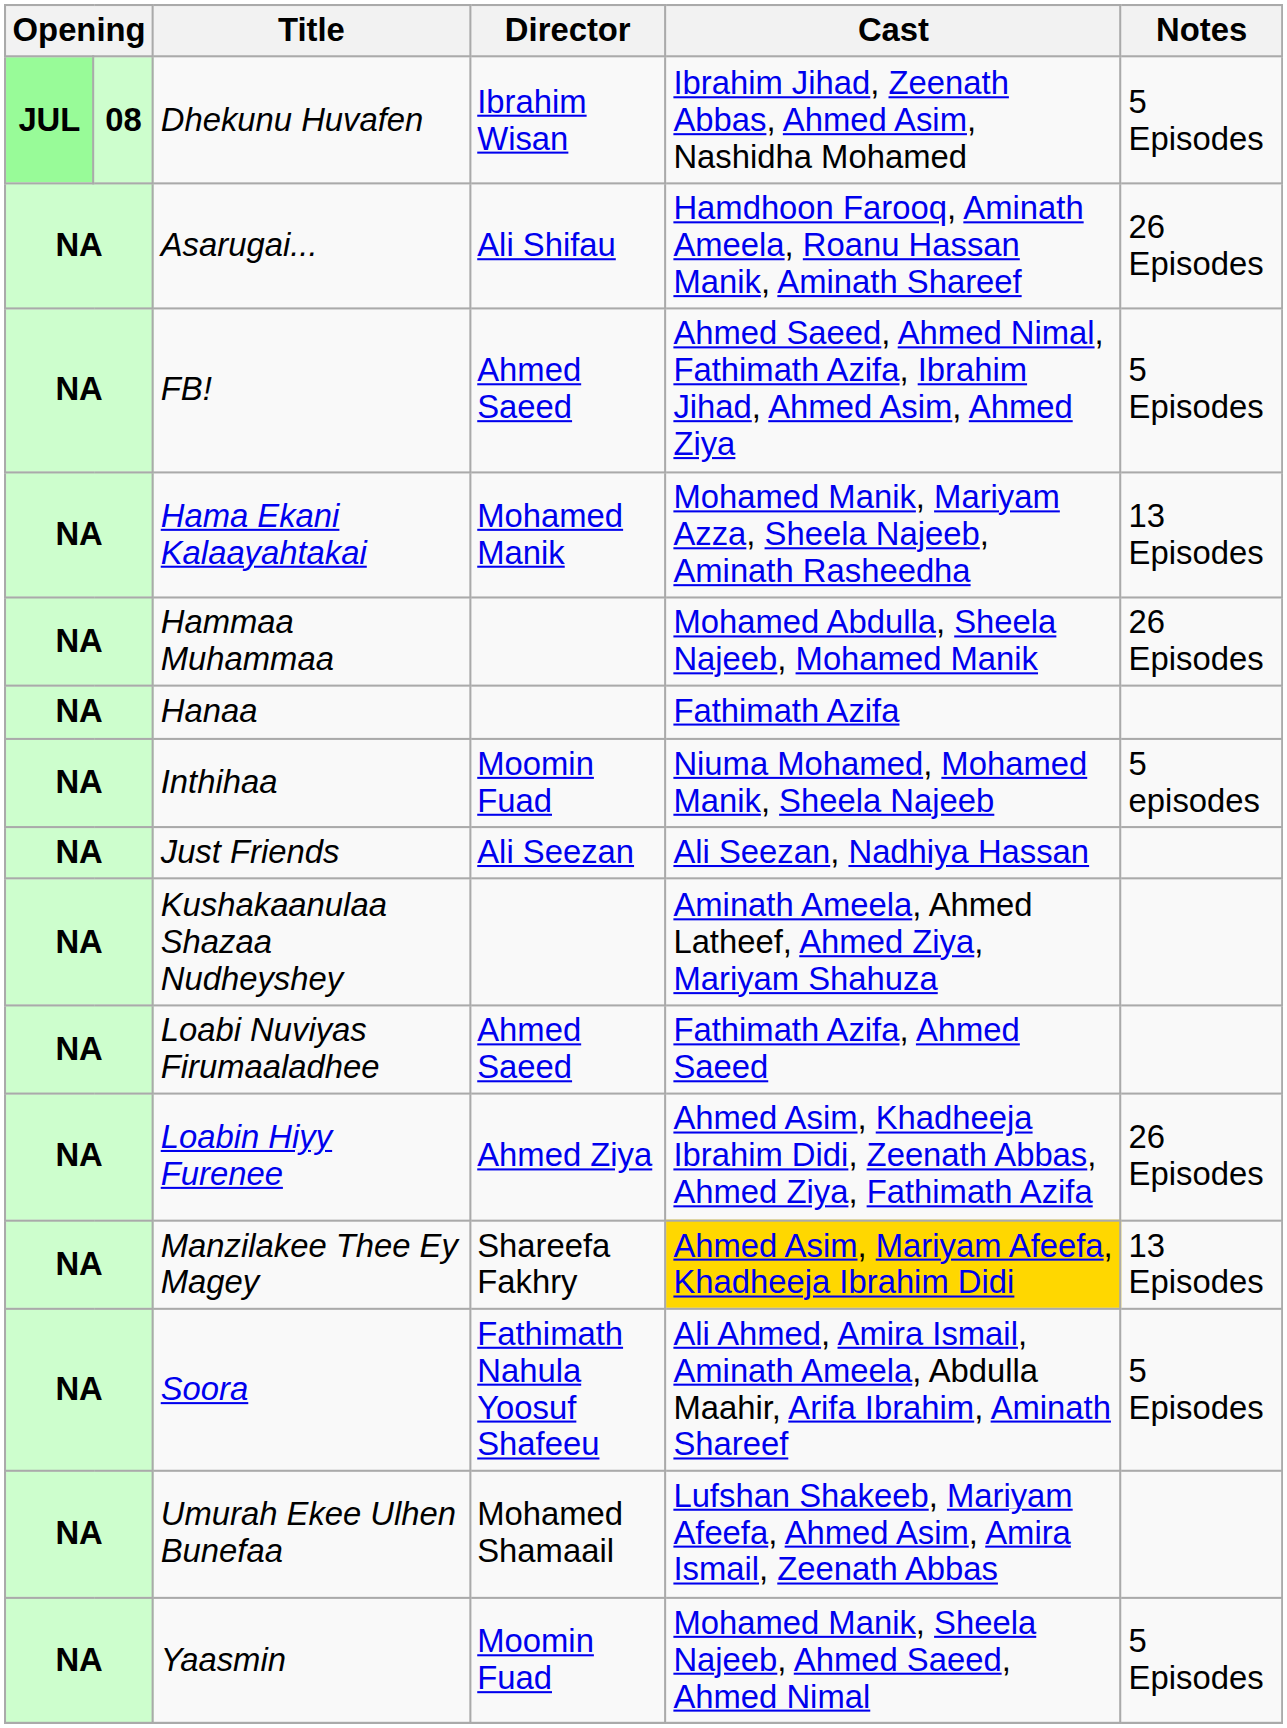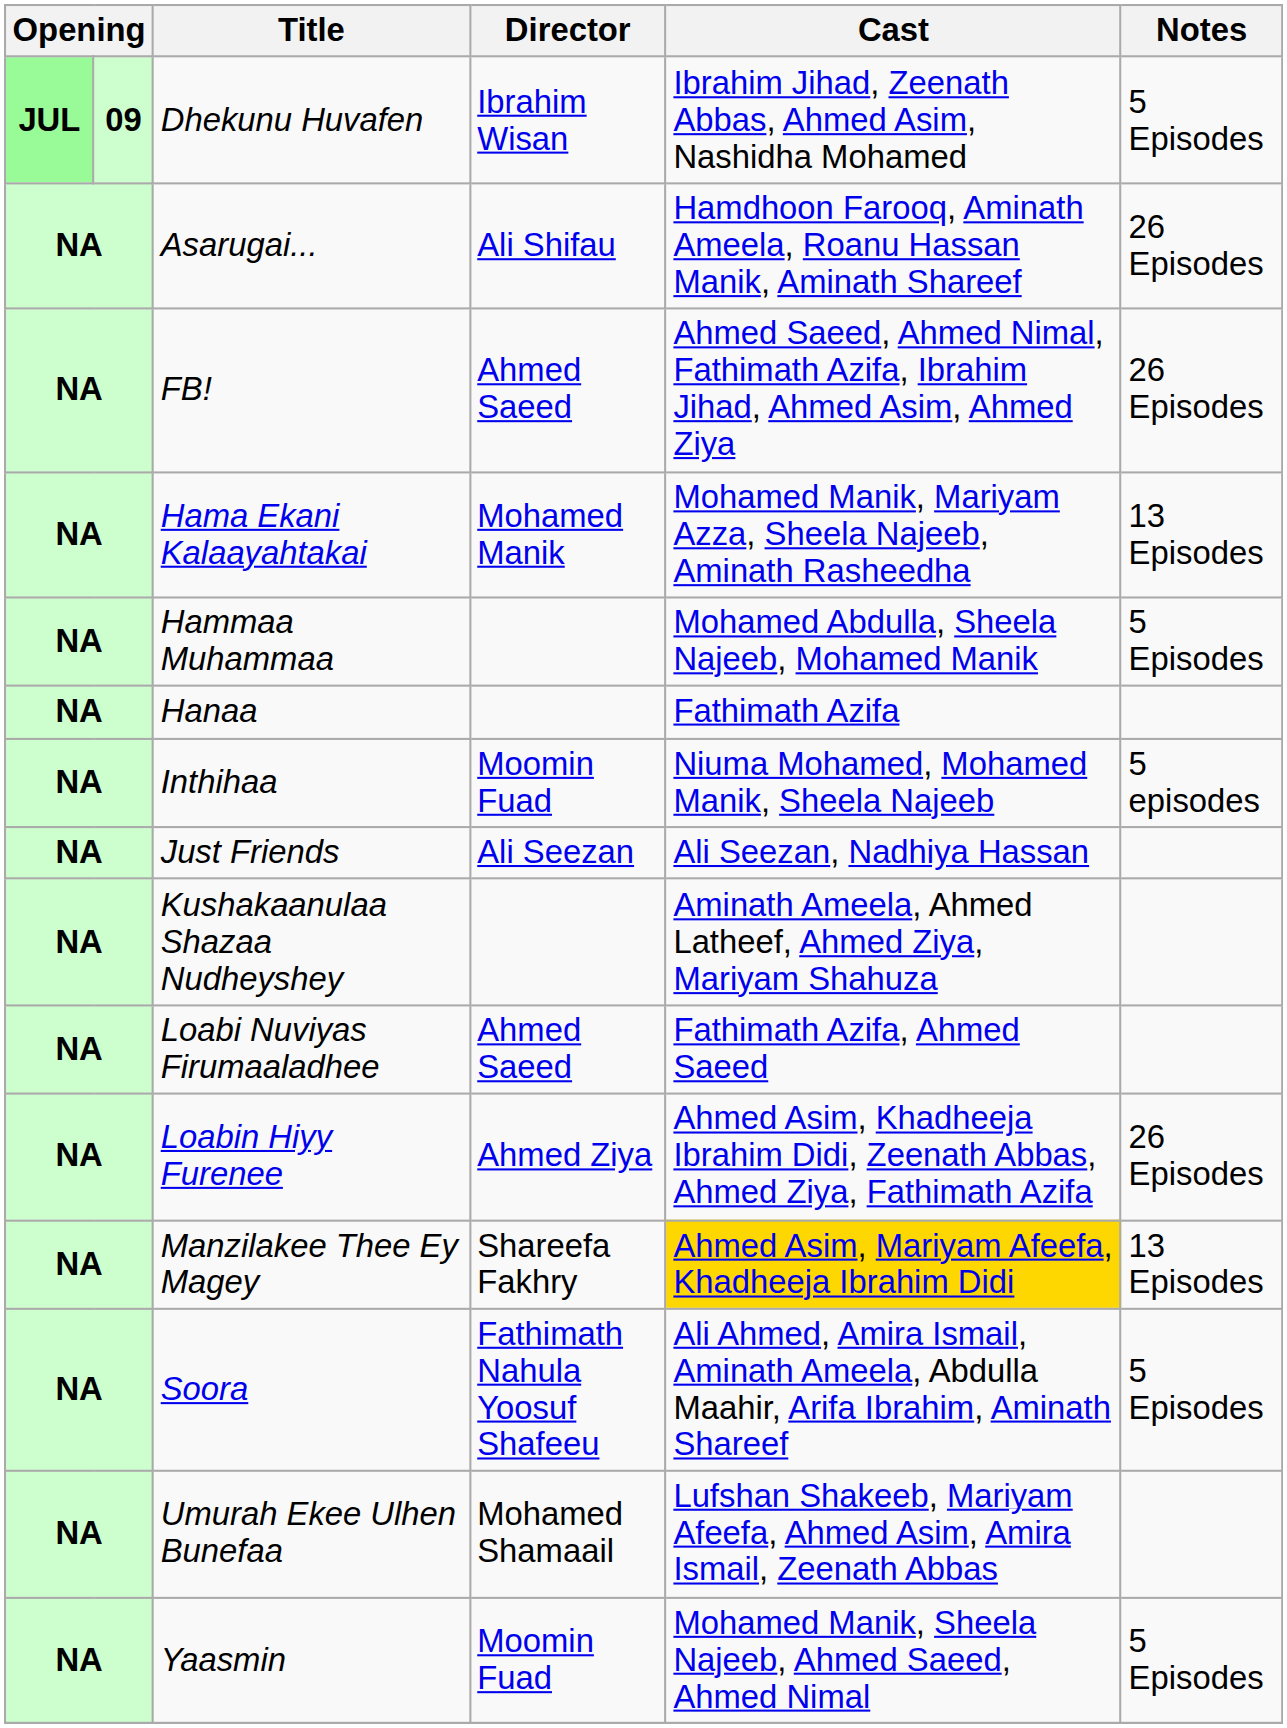Dhekunu Huvafen | column 2: 08 -> 09
FB! | Notes: 5 Episodes -> 26 Episodes
Hammaa Muhammaa | Notes: 26 Episodes -> 5 Episodes
